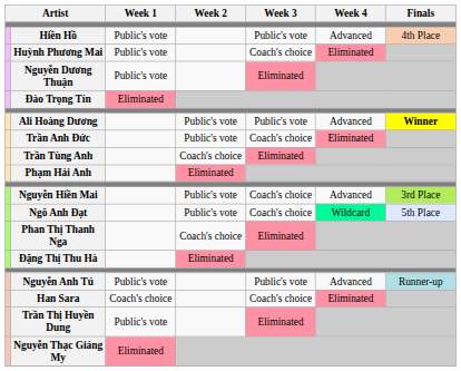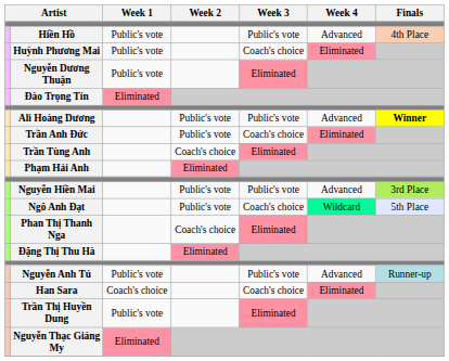Nguyễn Hiền Mai | Week 3: Coach's choice -> Public's vote
